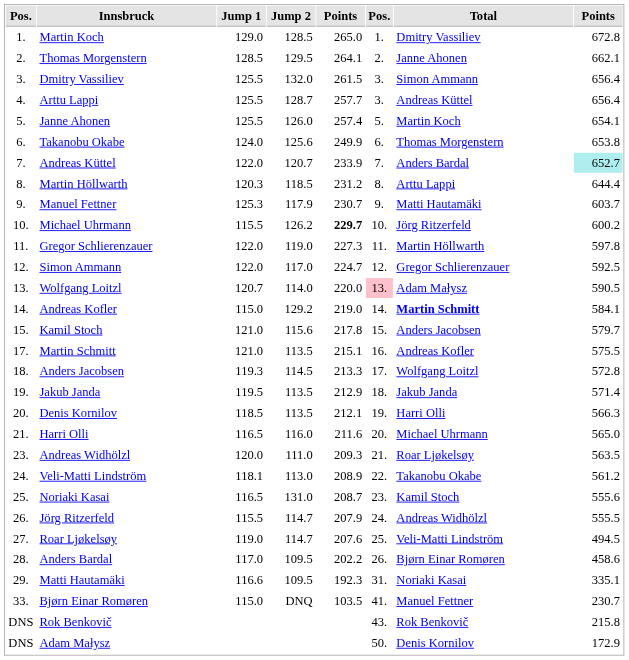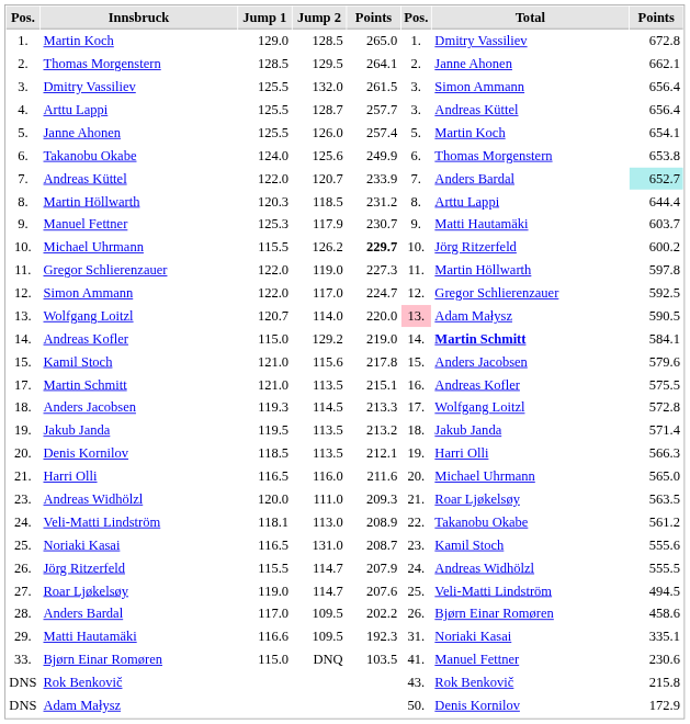row 16 | column 8: 579.7 -> 579.6
row 19 | column 5: 212.9 -> 213.2
row 29 | column 8: 230.7 -> 230.6
